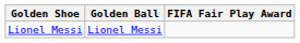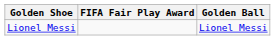columns swapped: Golden Ball <-> FIFA Fair Play Award
